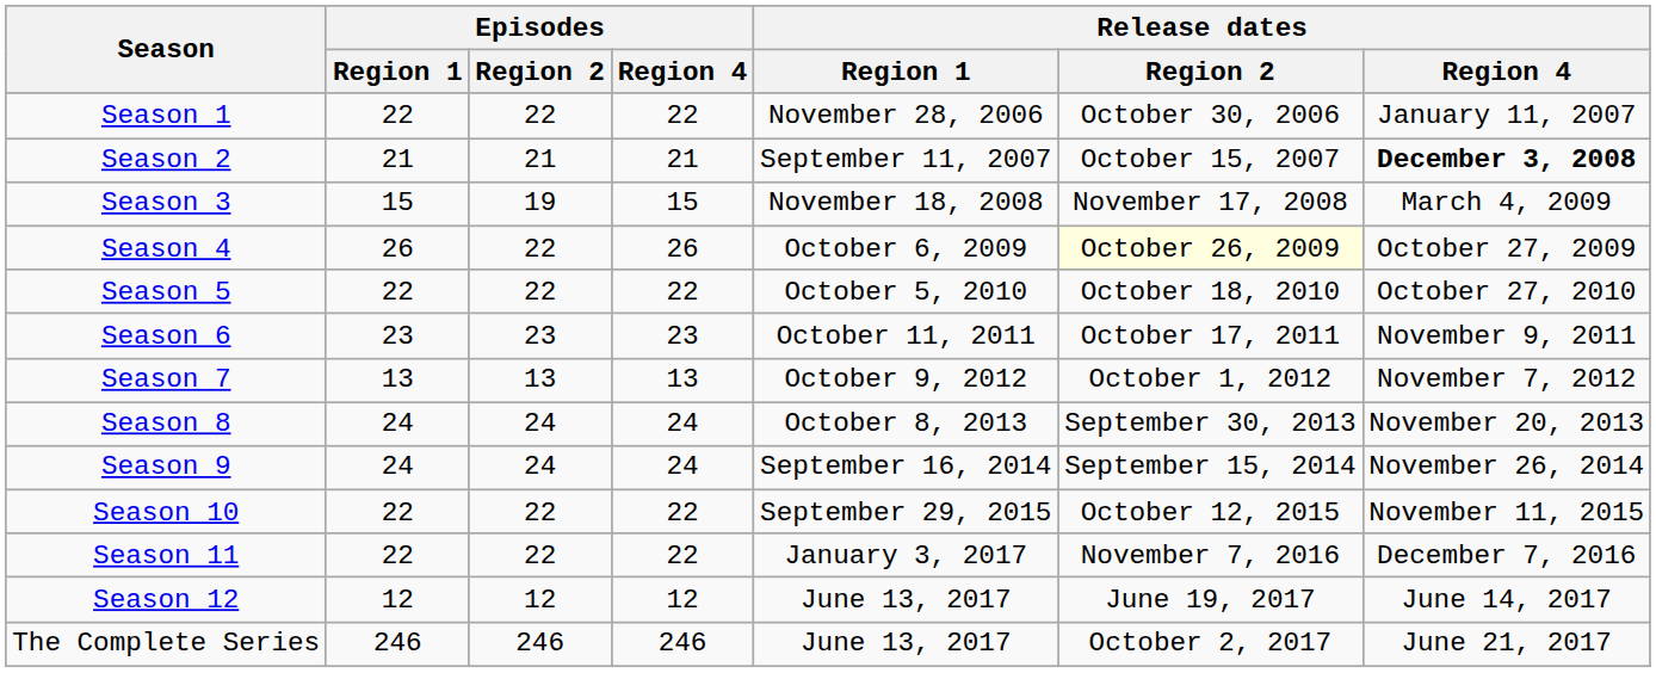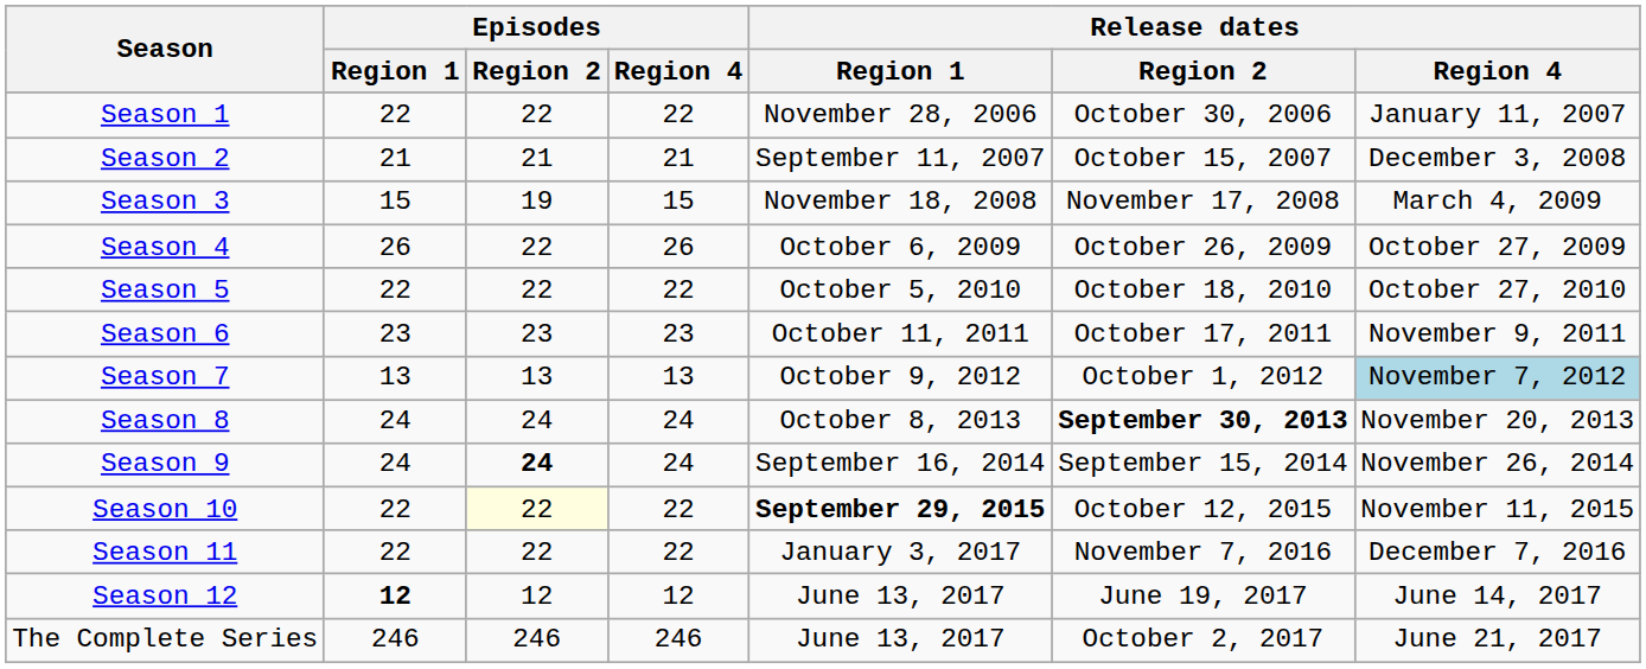Season 2 | Release dates / Region 4: bold -> normal
Season 4 | Release dates / Region 2: lightyellow background -> no background
Season 7 | Release dates / Region 4: no background -> lightblue background
Season 8 | Release dates / Region 2: normal -> bold
Season 9 | Episodes / Region 2: normal -> bold
Season 10 | Episodes / Region 2: no background -> lightyellow background
Season 10 | Release dates / Region 1: normal -> bold
Season 12 | Episodes / Region 1: normal -> bold
